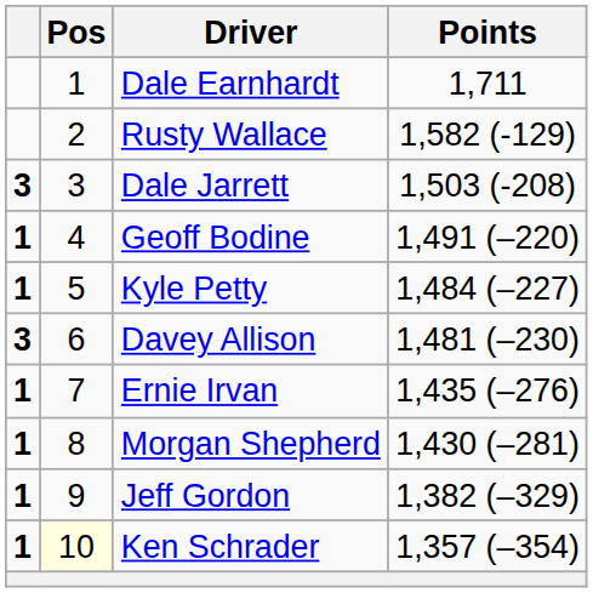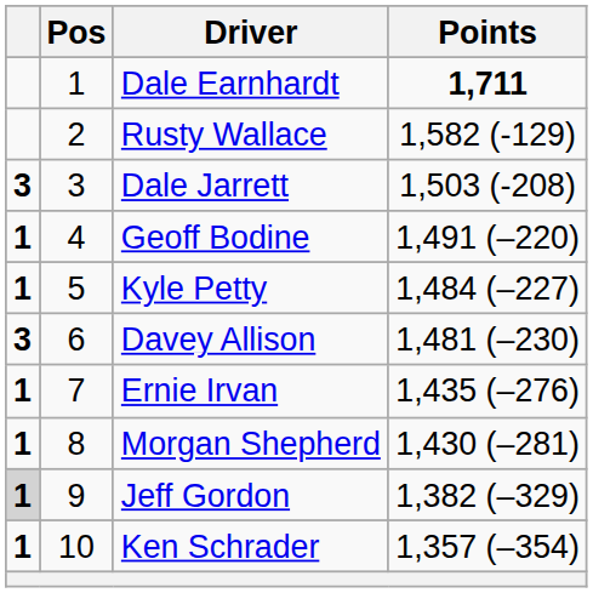Dale Earnhardt | Points: normal -> bold
Jeff Gordon | column 1: no background -> lightgrey background
Ken Schrader | Pos: lightyellow background -> no background
